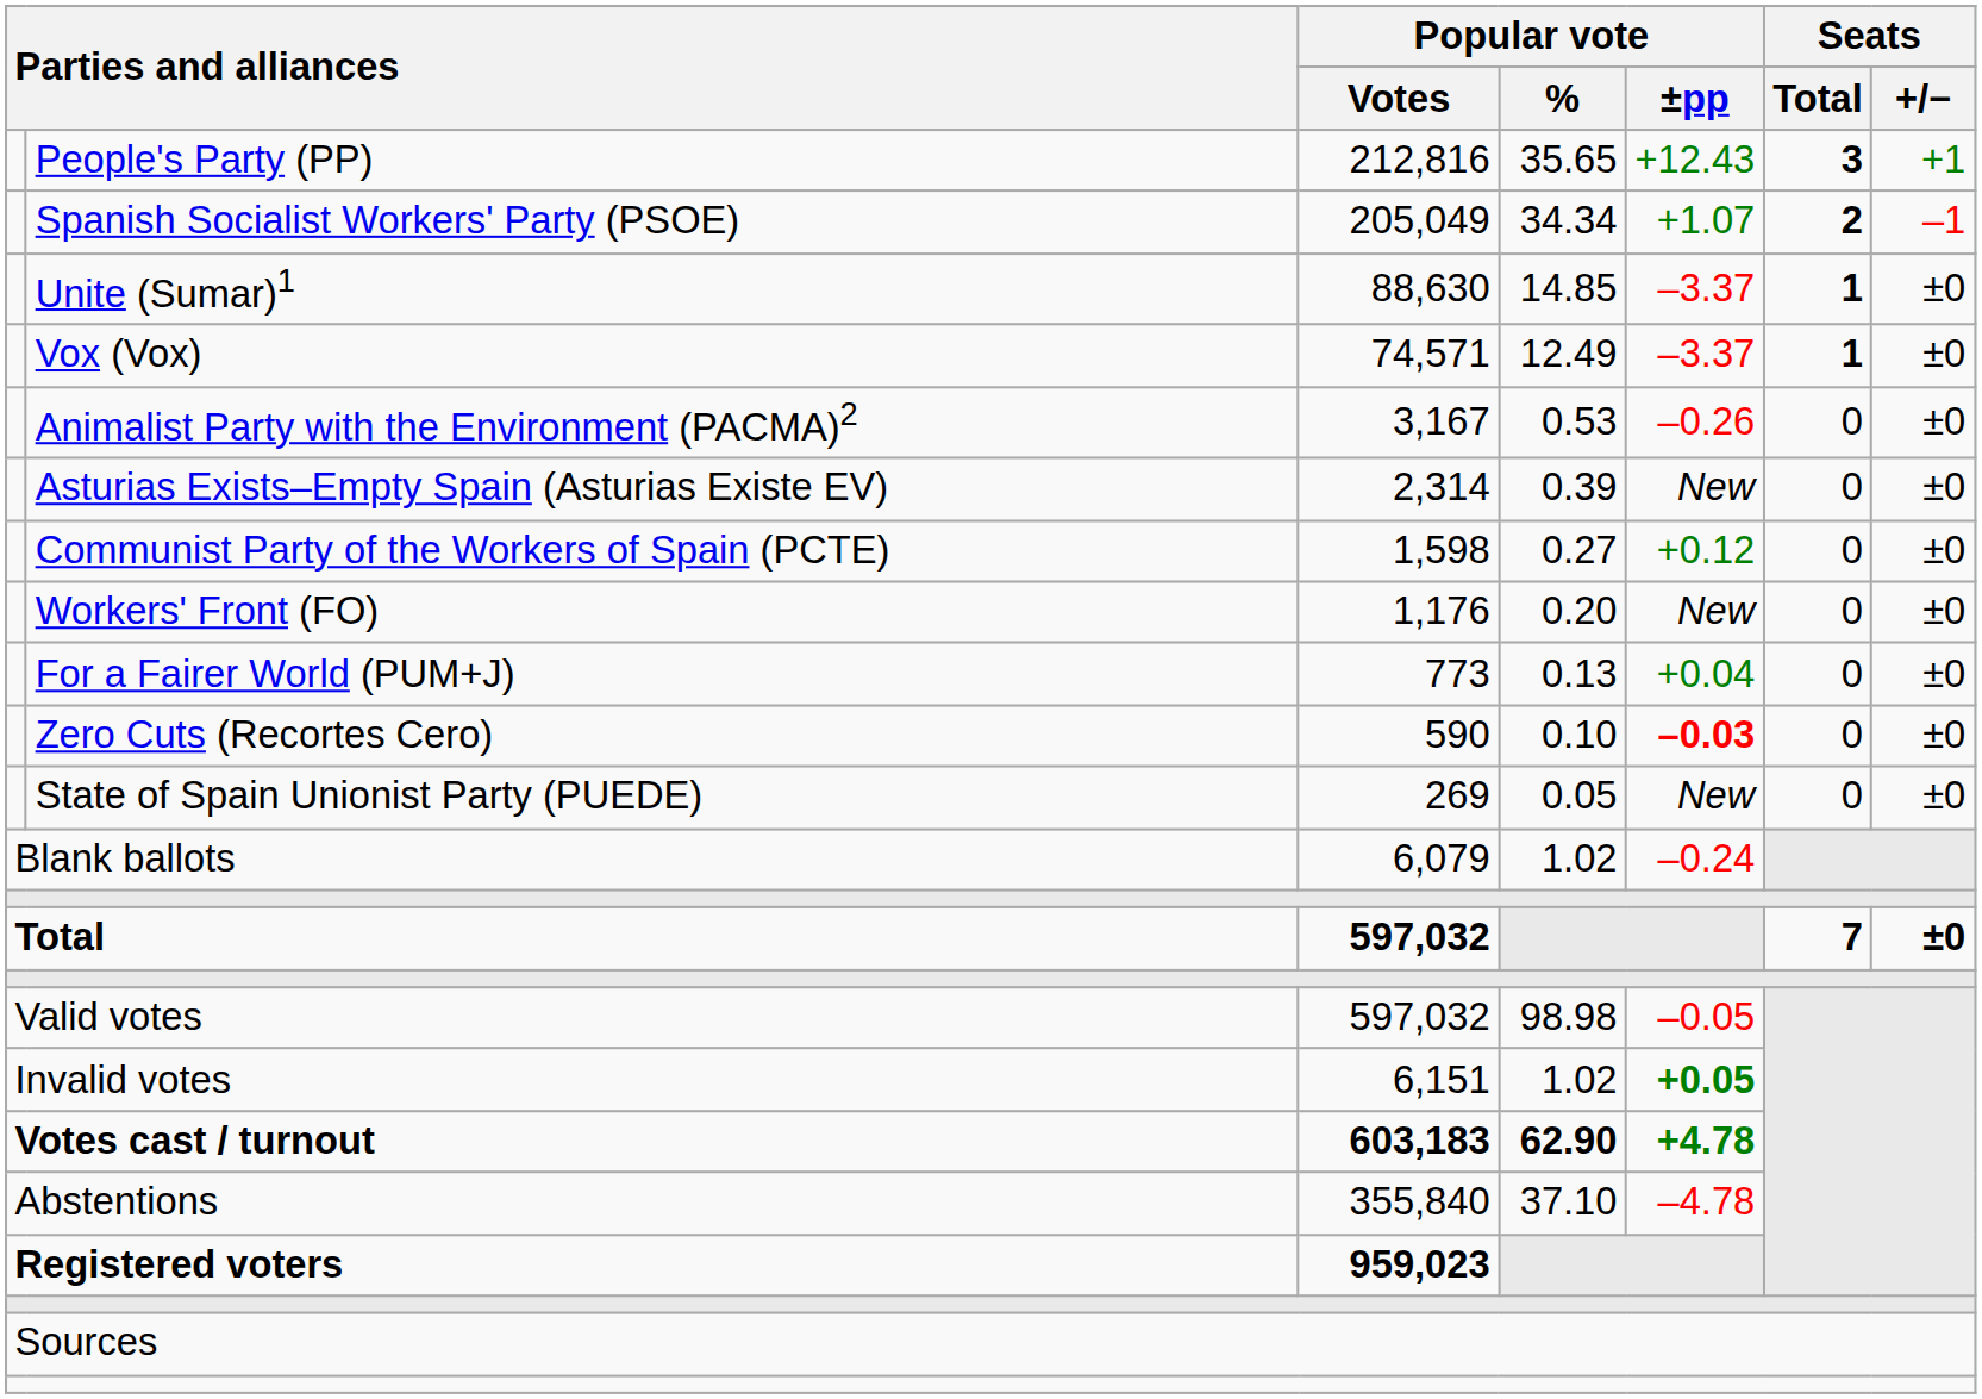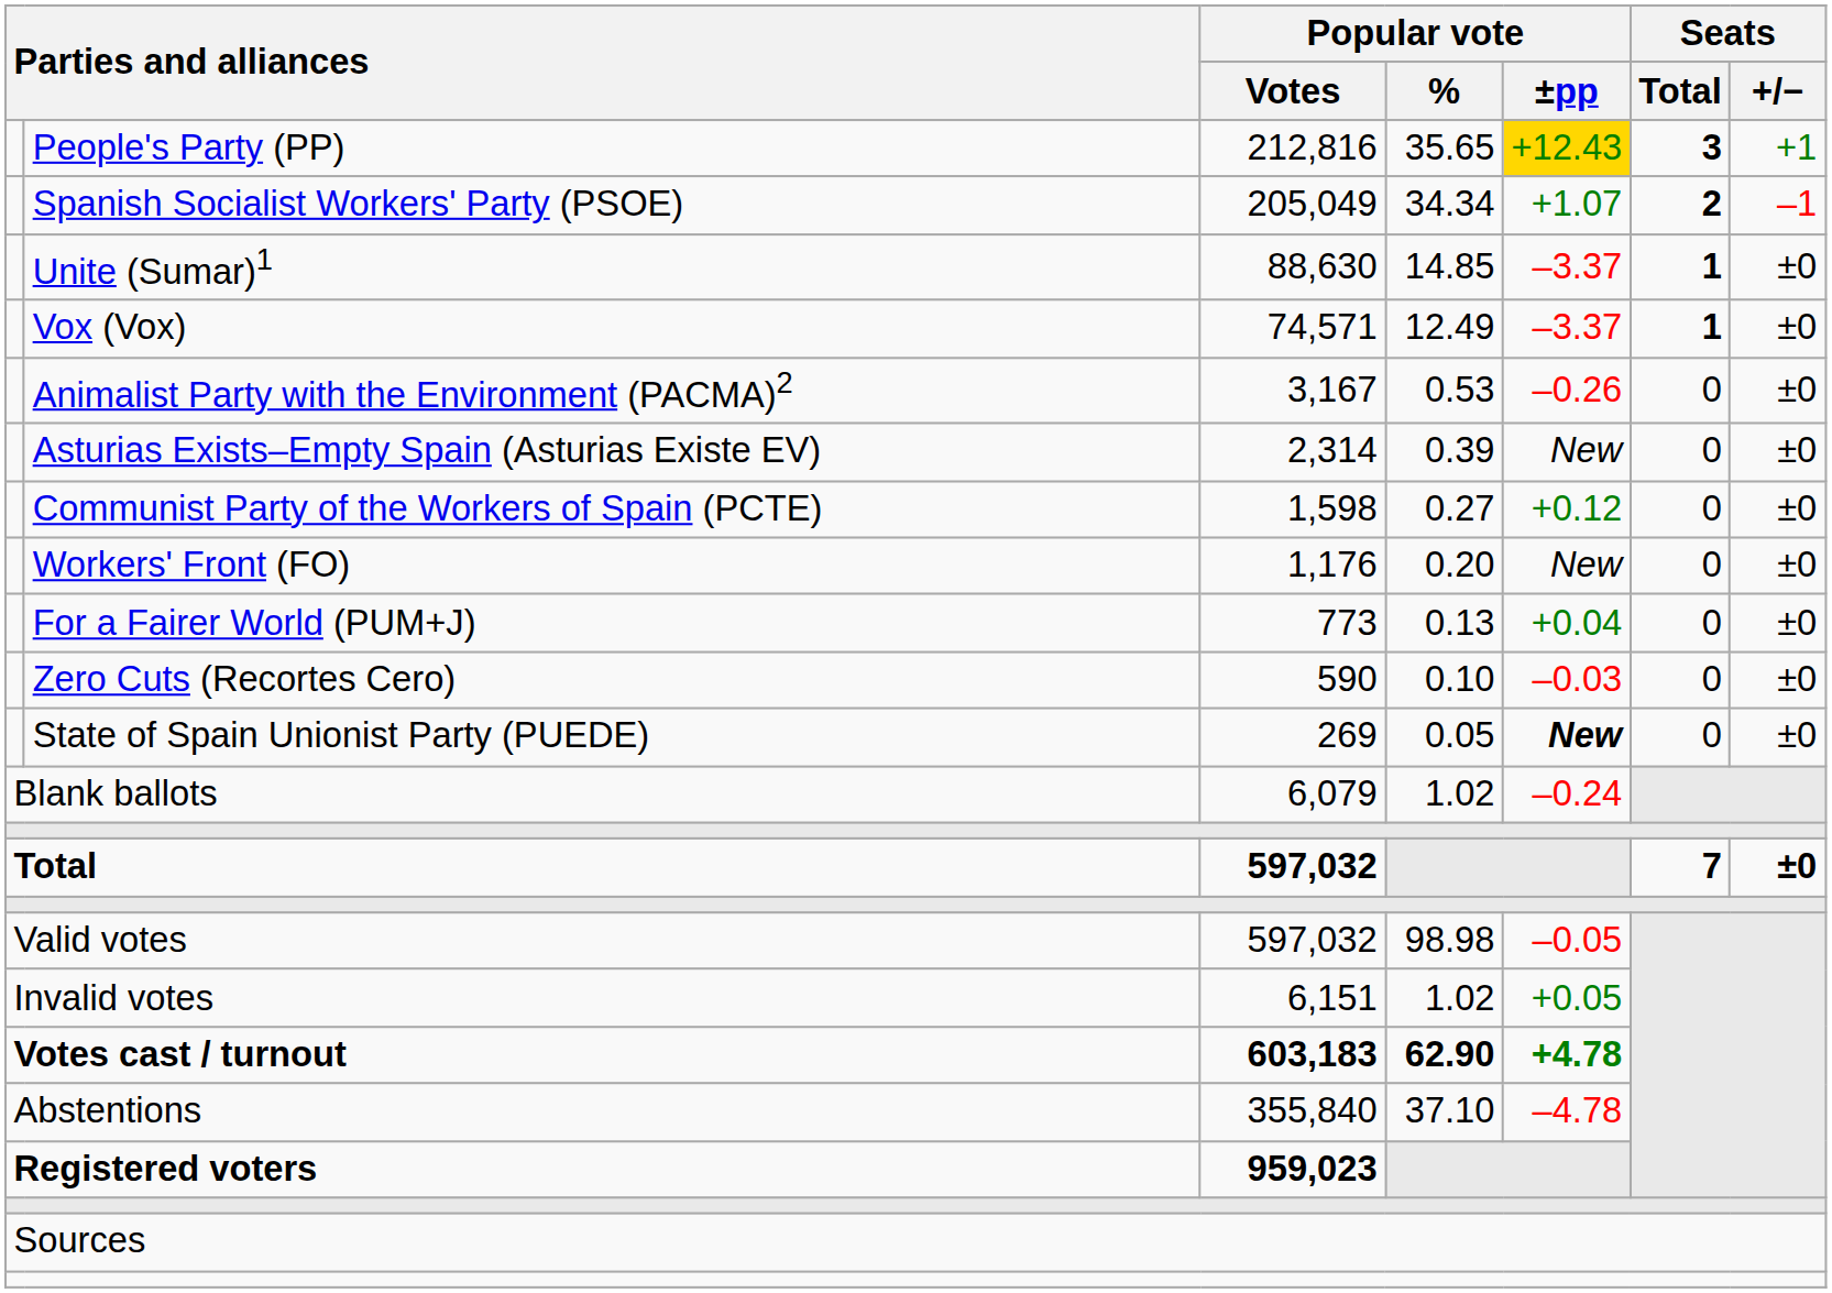People's Party (PP) | Popular vote / ±pp: no background -> gold background
Zero Cuts (Recortes Cero) | Popular vote / ±pp: bold -> normal
State of Spain Unionist Party (PUEDE) | Popular vote / ±pp: normal -> bold
Invalid votes | Popular vote / ±pp: bold -> normal
